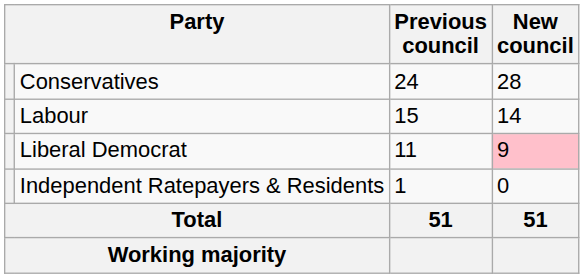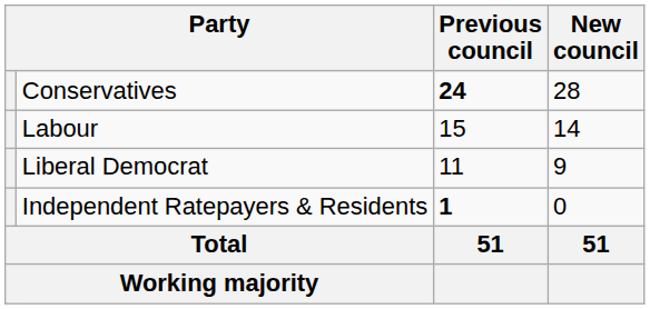Conservatives | Previous council: normal -> bold
Liberal Democrat | New council: pink background -> no background
Independent Ratepayers & Residents | Previous council: normal -> bold
